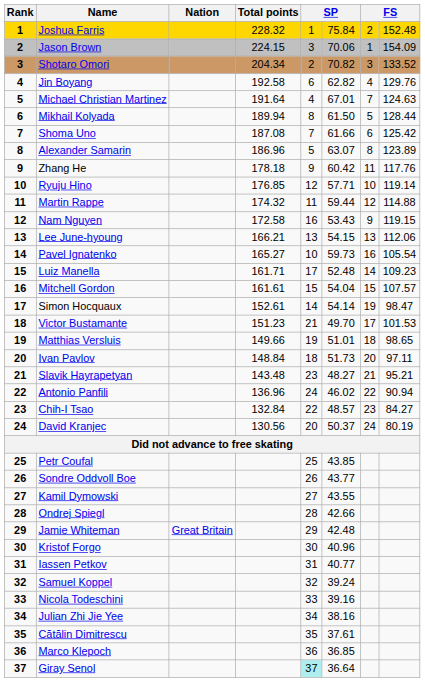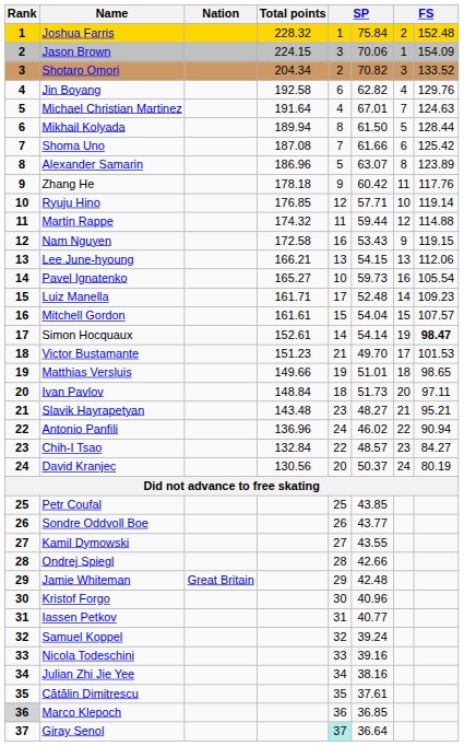Simon Hocquaux | column 8: normal -> bold
Marco Klepoch | Rank: no background -> lightgrey background
